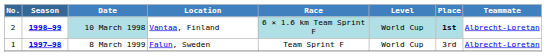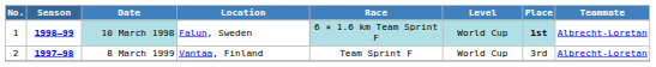10 March 1998 | No.: 2 -> 1
10 March 1998 | Location: Vantaa, Finland -> Falun, Sweden
8 March 1999 | No.: 1 -> 2
8 March 1999 | Location: Falun, Sweden -> Vantaa, Finland
